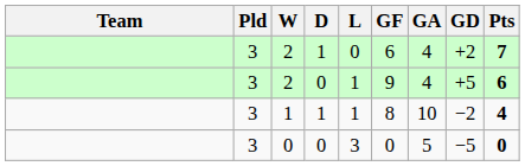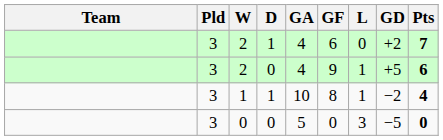columns swapped: L <-> GA
